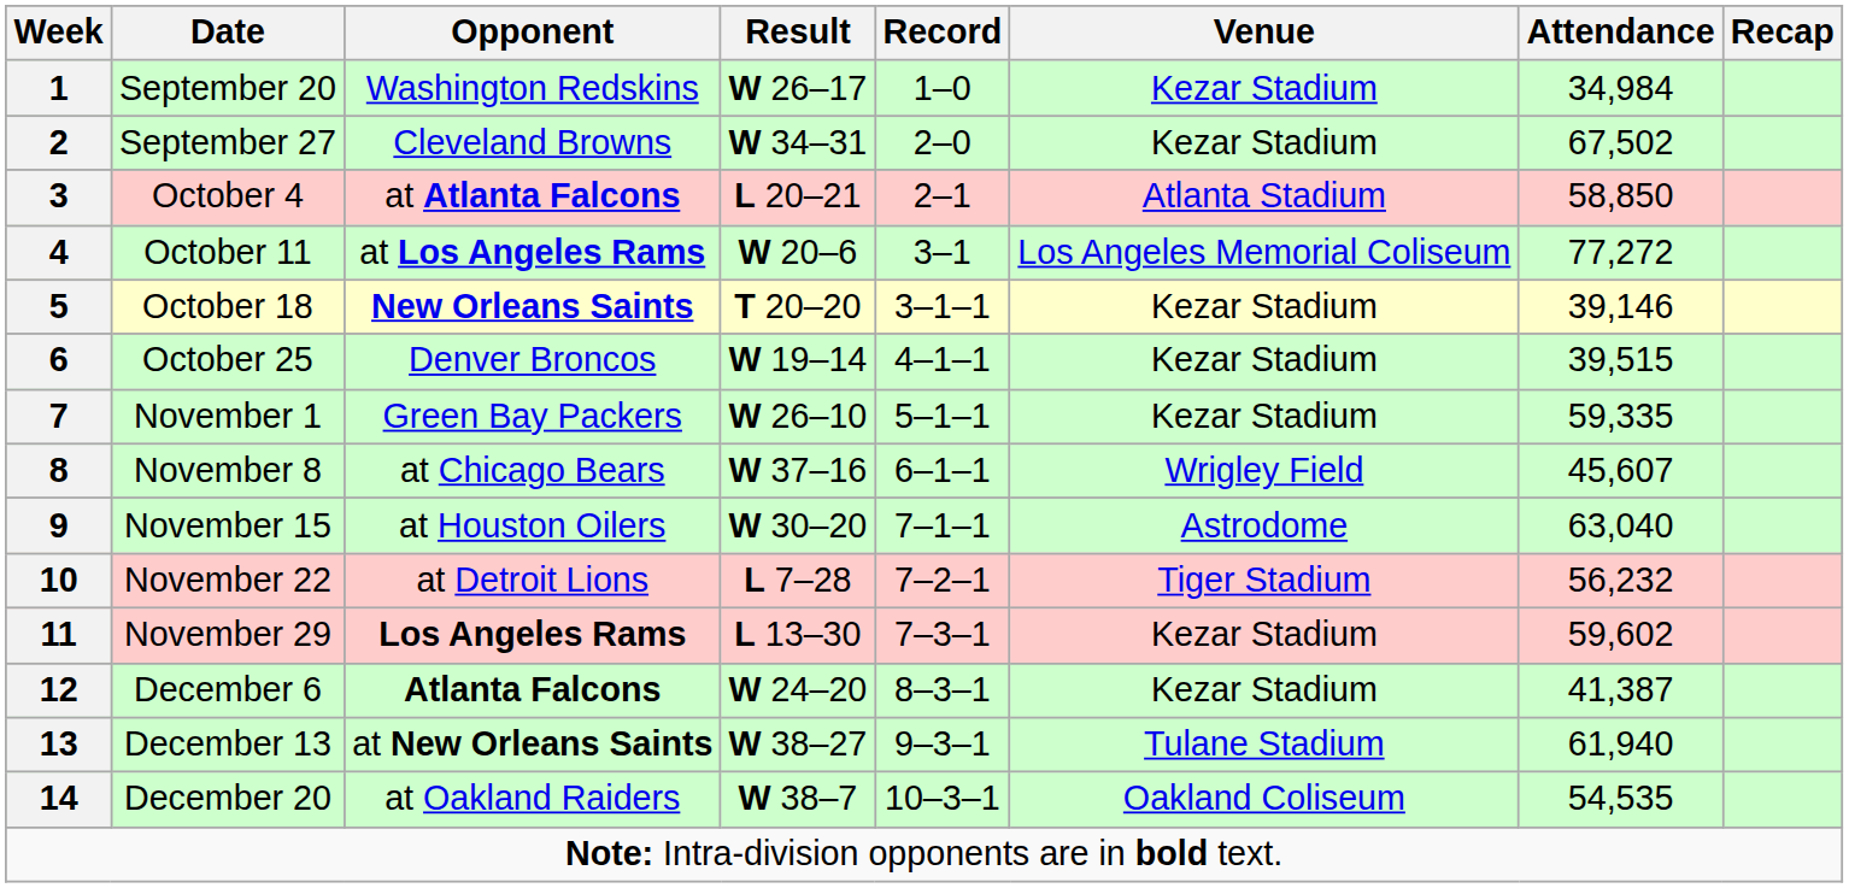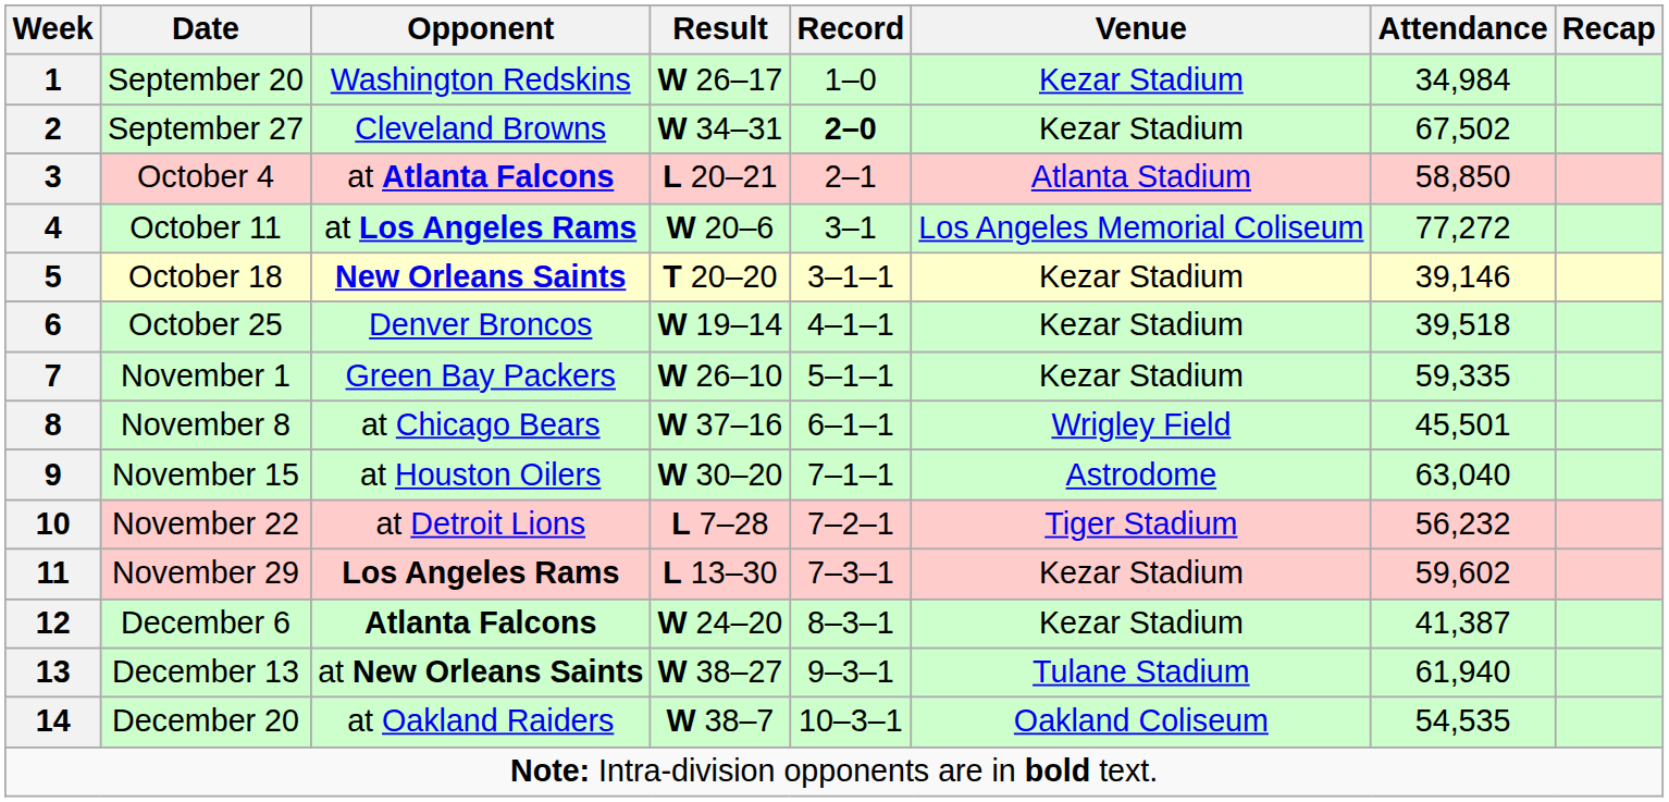2 | Record: normal -> bold
6 | Attendance: 39,515 -> 39,518
8 | Attendance: 45,607 -> 45,501
